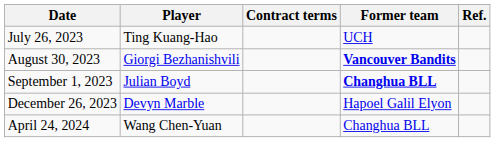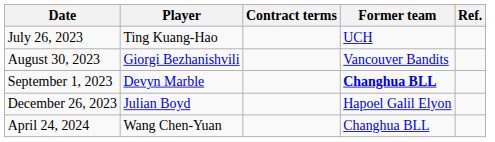August 30, 2023 | Former team: bold -> normal
September 1, 2023 | Player: Julian Boyd -> Devyn Marble
December 26, 2023 | Player: Devyn Marble -> Julian Boyd
